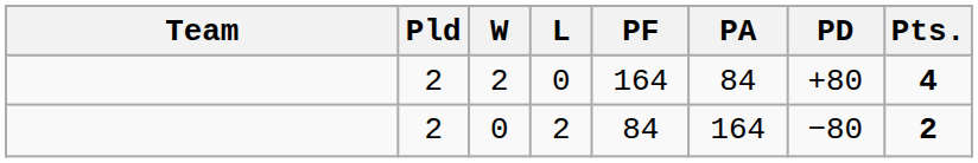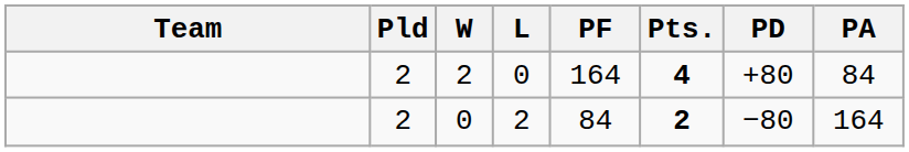columns swapped: PA <-> Pts.
